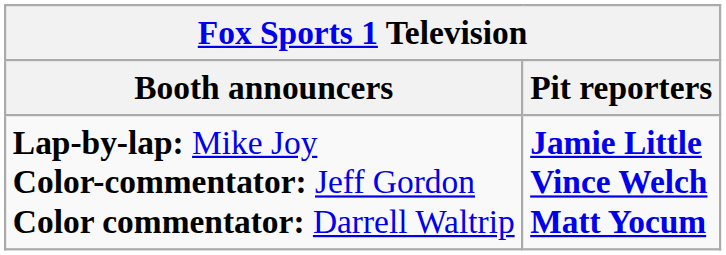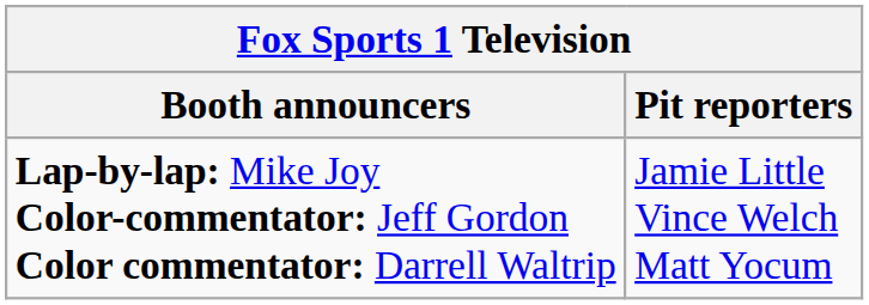row 3 | Pit reporters: bold -> normal
